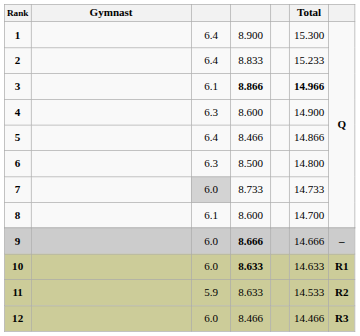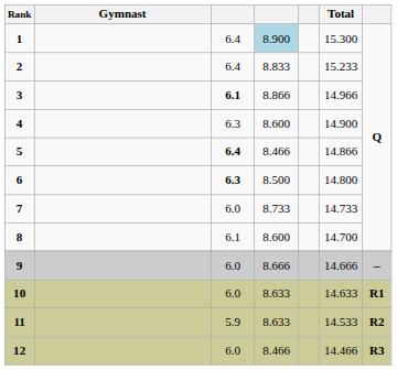1 | column 4: no background -> lightblue background
3 | column 3: normal -> bold
3 | column 4: bold -> normal
3 | Total: bold -> normal
5 | column 3: normal -> bold
6 | column 3: normal -> bold
7 | column 3: lightgrey background -> no background
9 | column 4: bold -> normal
10 | column 4: bold -> normal
